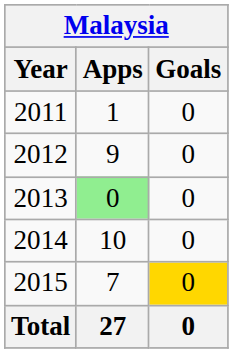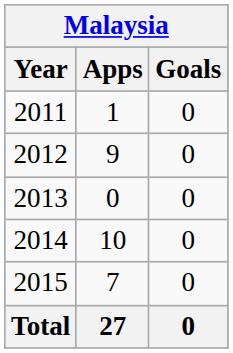2013 | Apps: lightgreen background -> no background
2015 | Goals: gold background -> no background
